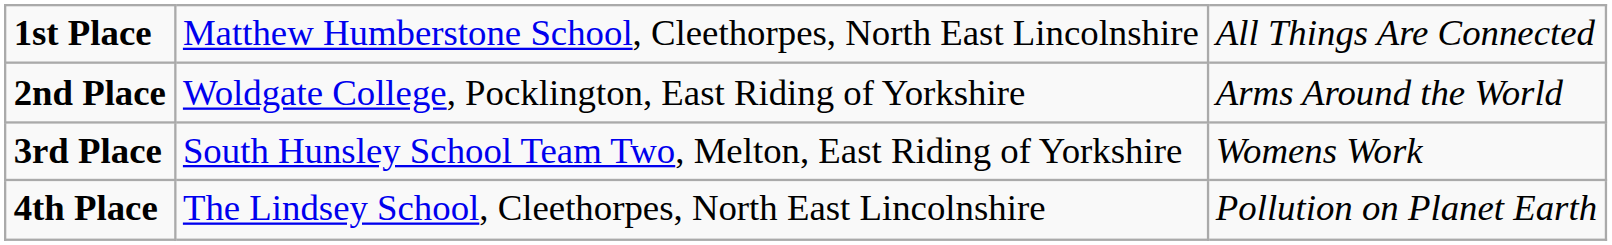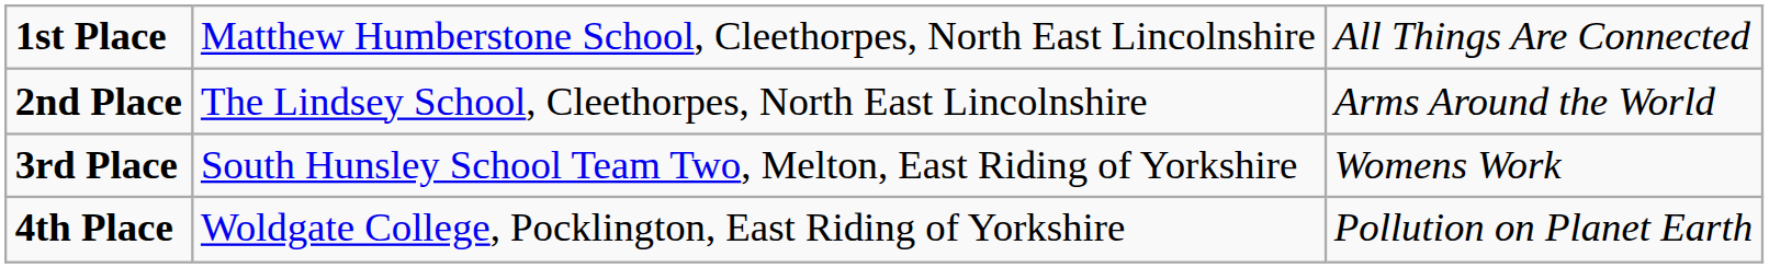2nd Place | column 2: Woldgate College, Pocklington, East Riding of Yorkshire -> The Lindsey School, Cleethorpes, North East Lincolnshire
4th Place | column 2: The Lindsey School, Cleethorpes, North East Lincolnshire -> Woldgate College, Pocklington, East Riding of Yorkshire
